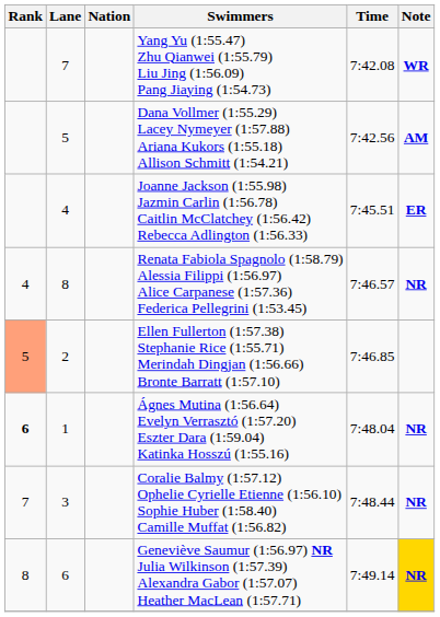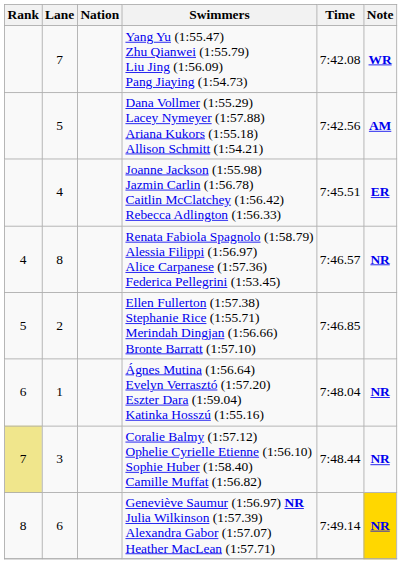row 6 | Rank: lightsalmon background -> no background
row 7 | Rank: bold -> normal
row 8 | Rank: no background -> khaki background
